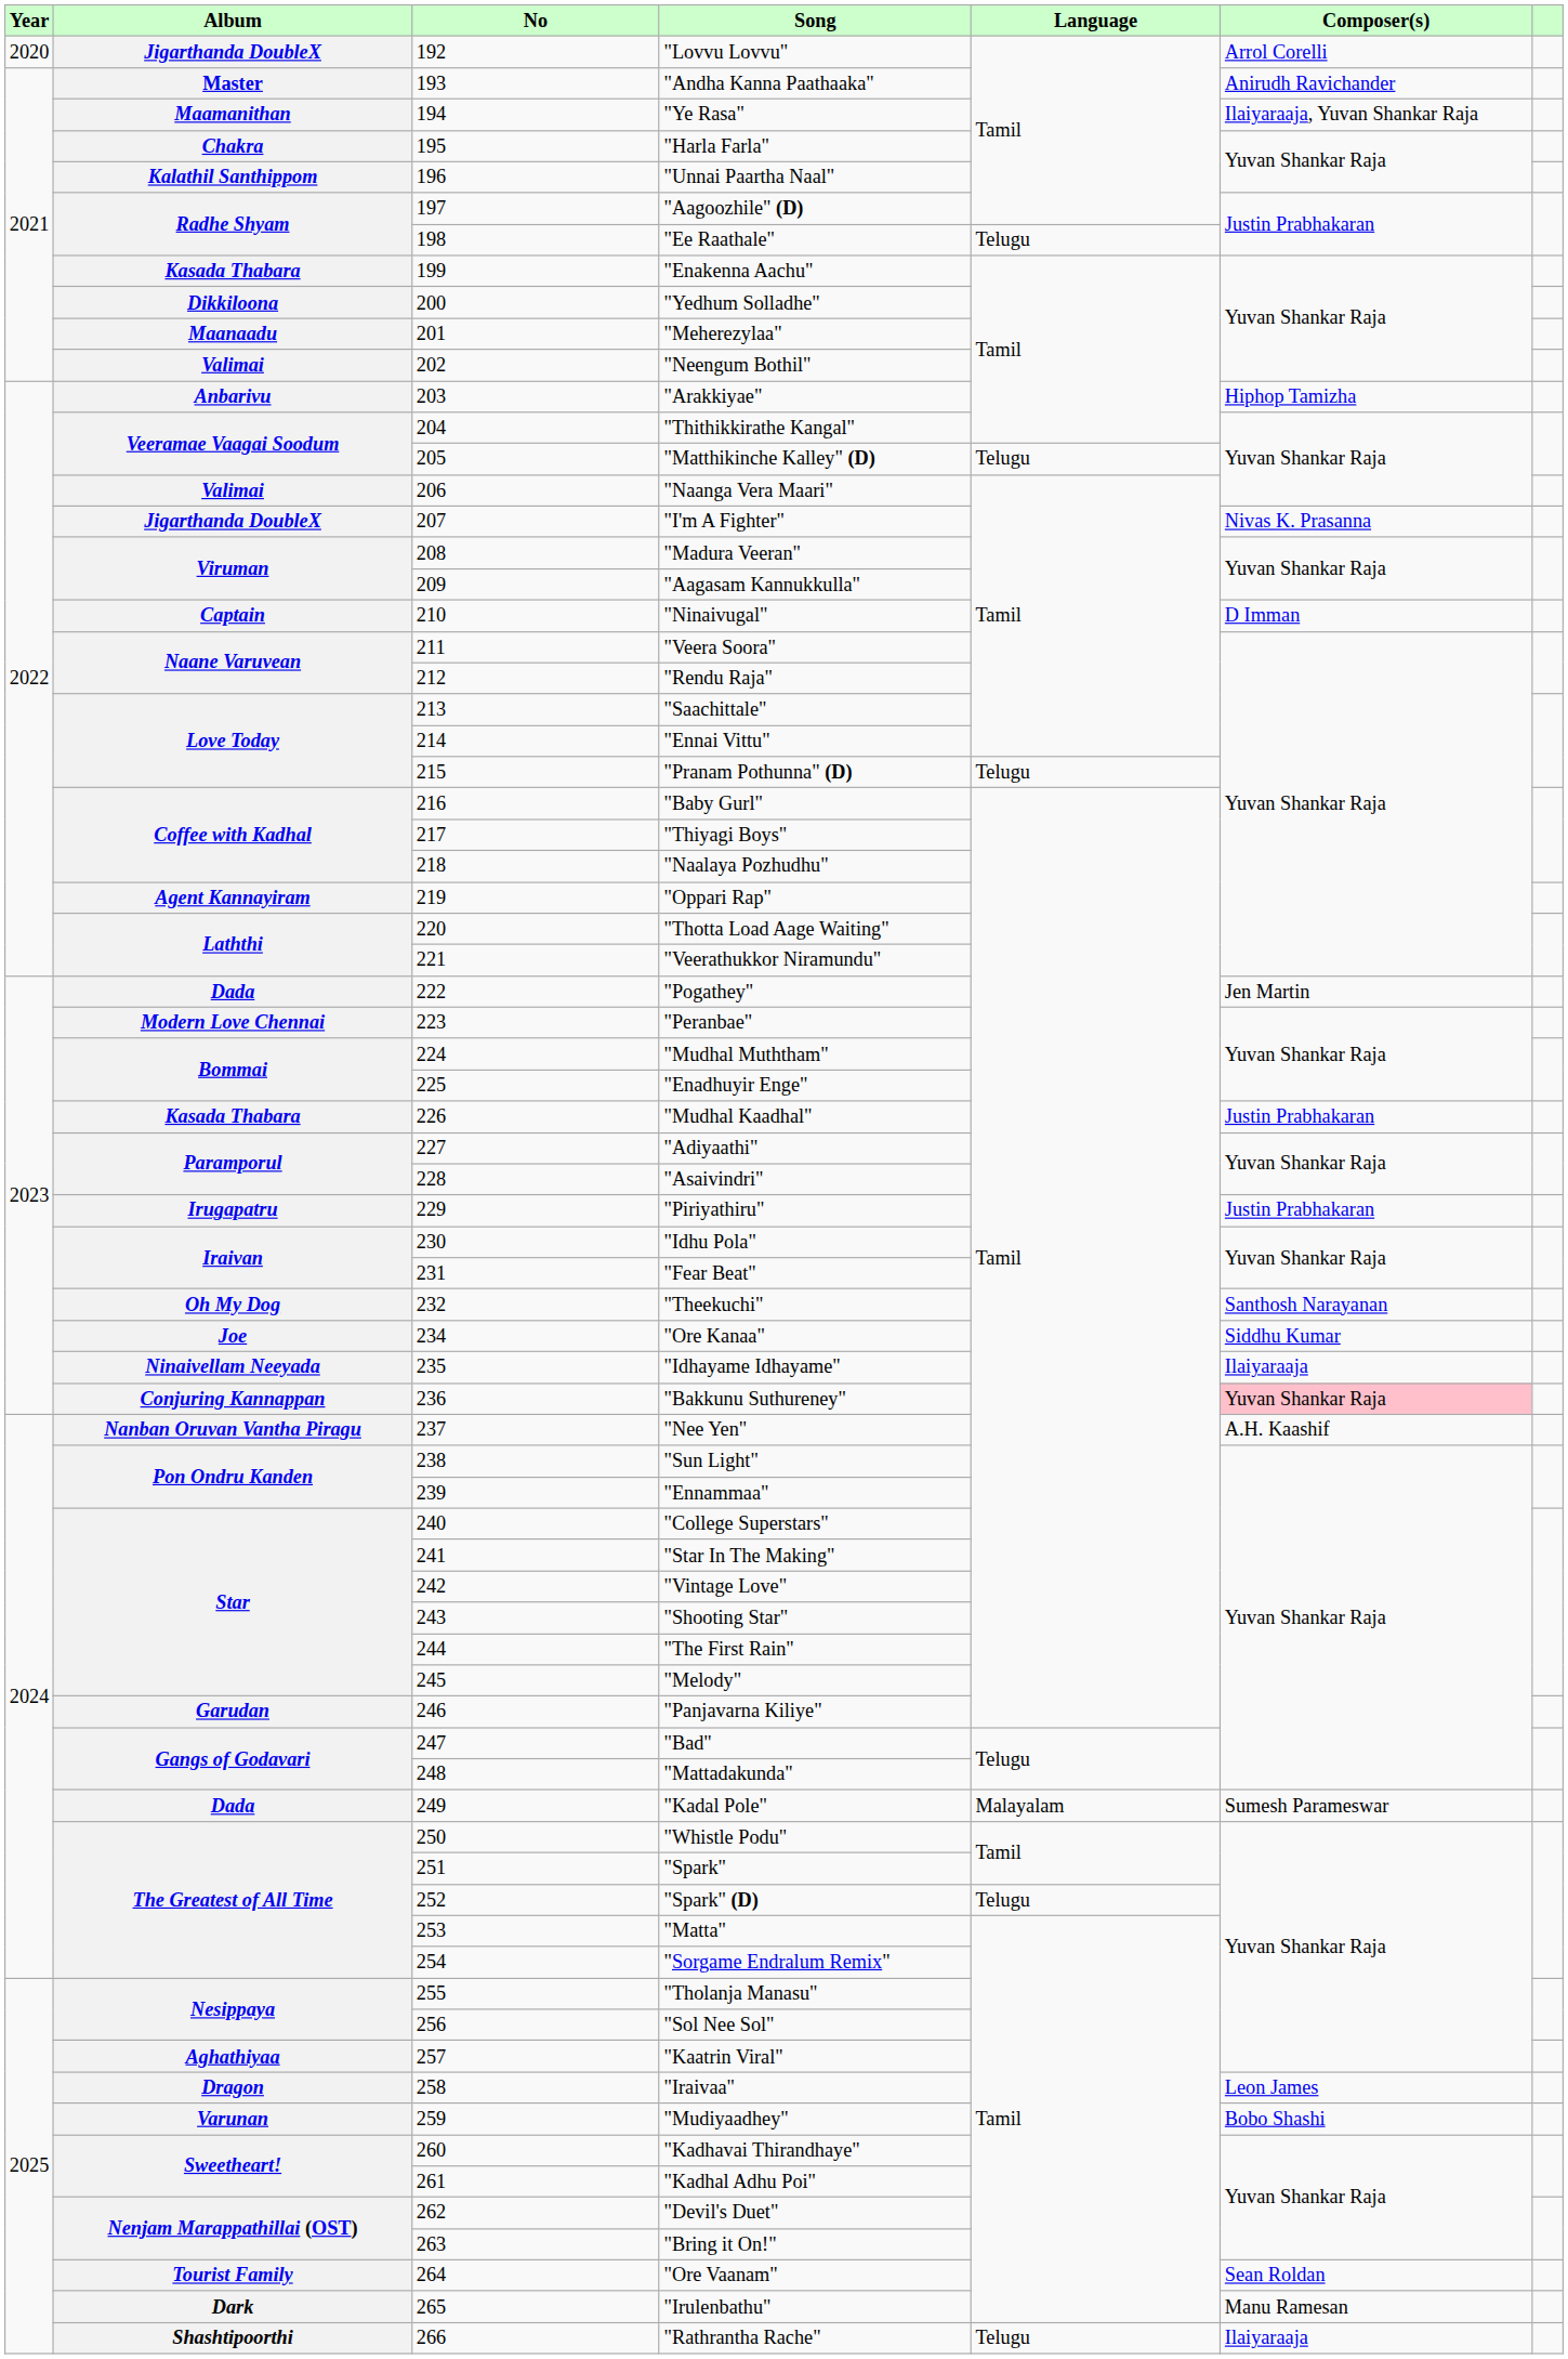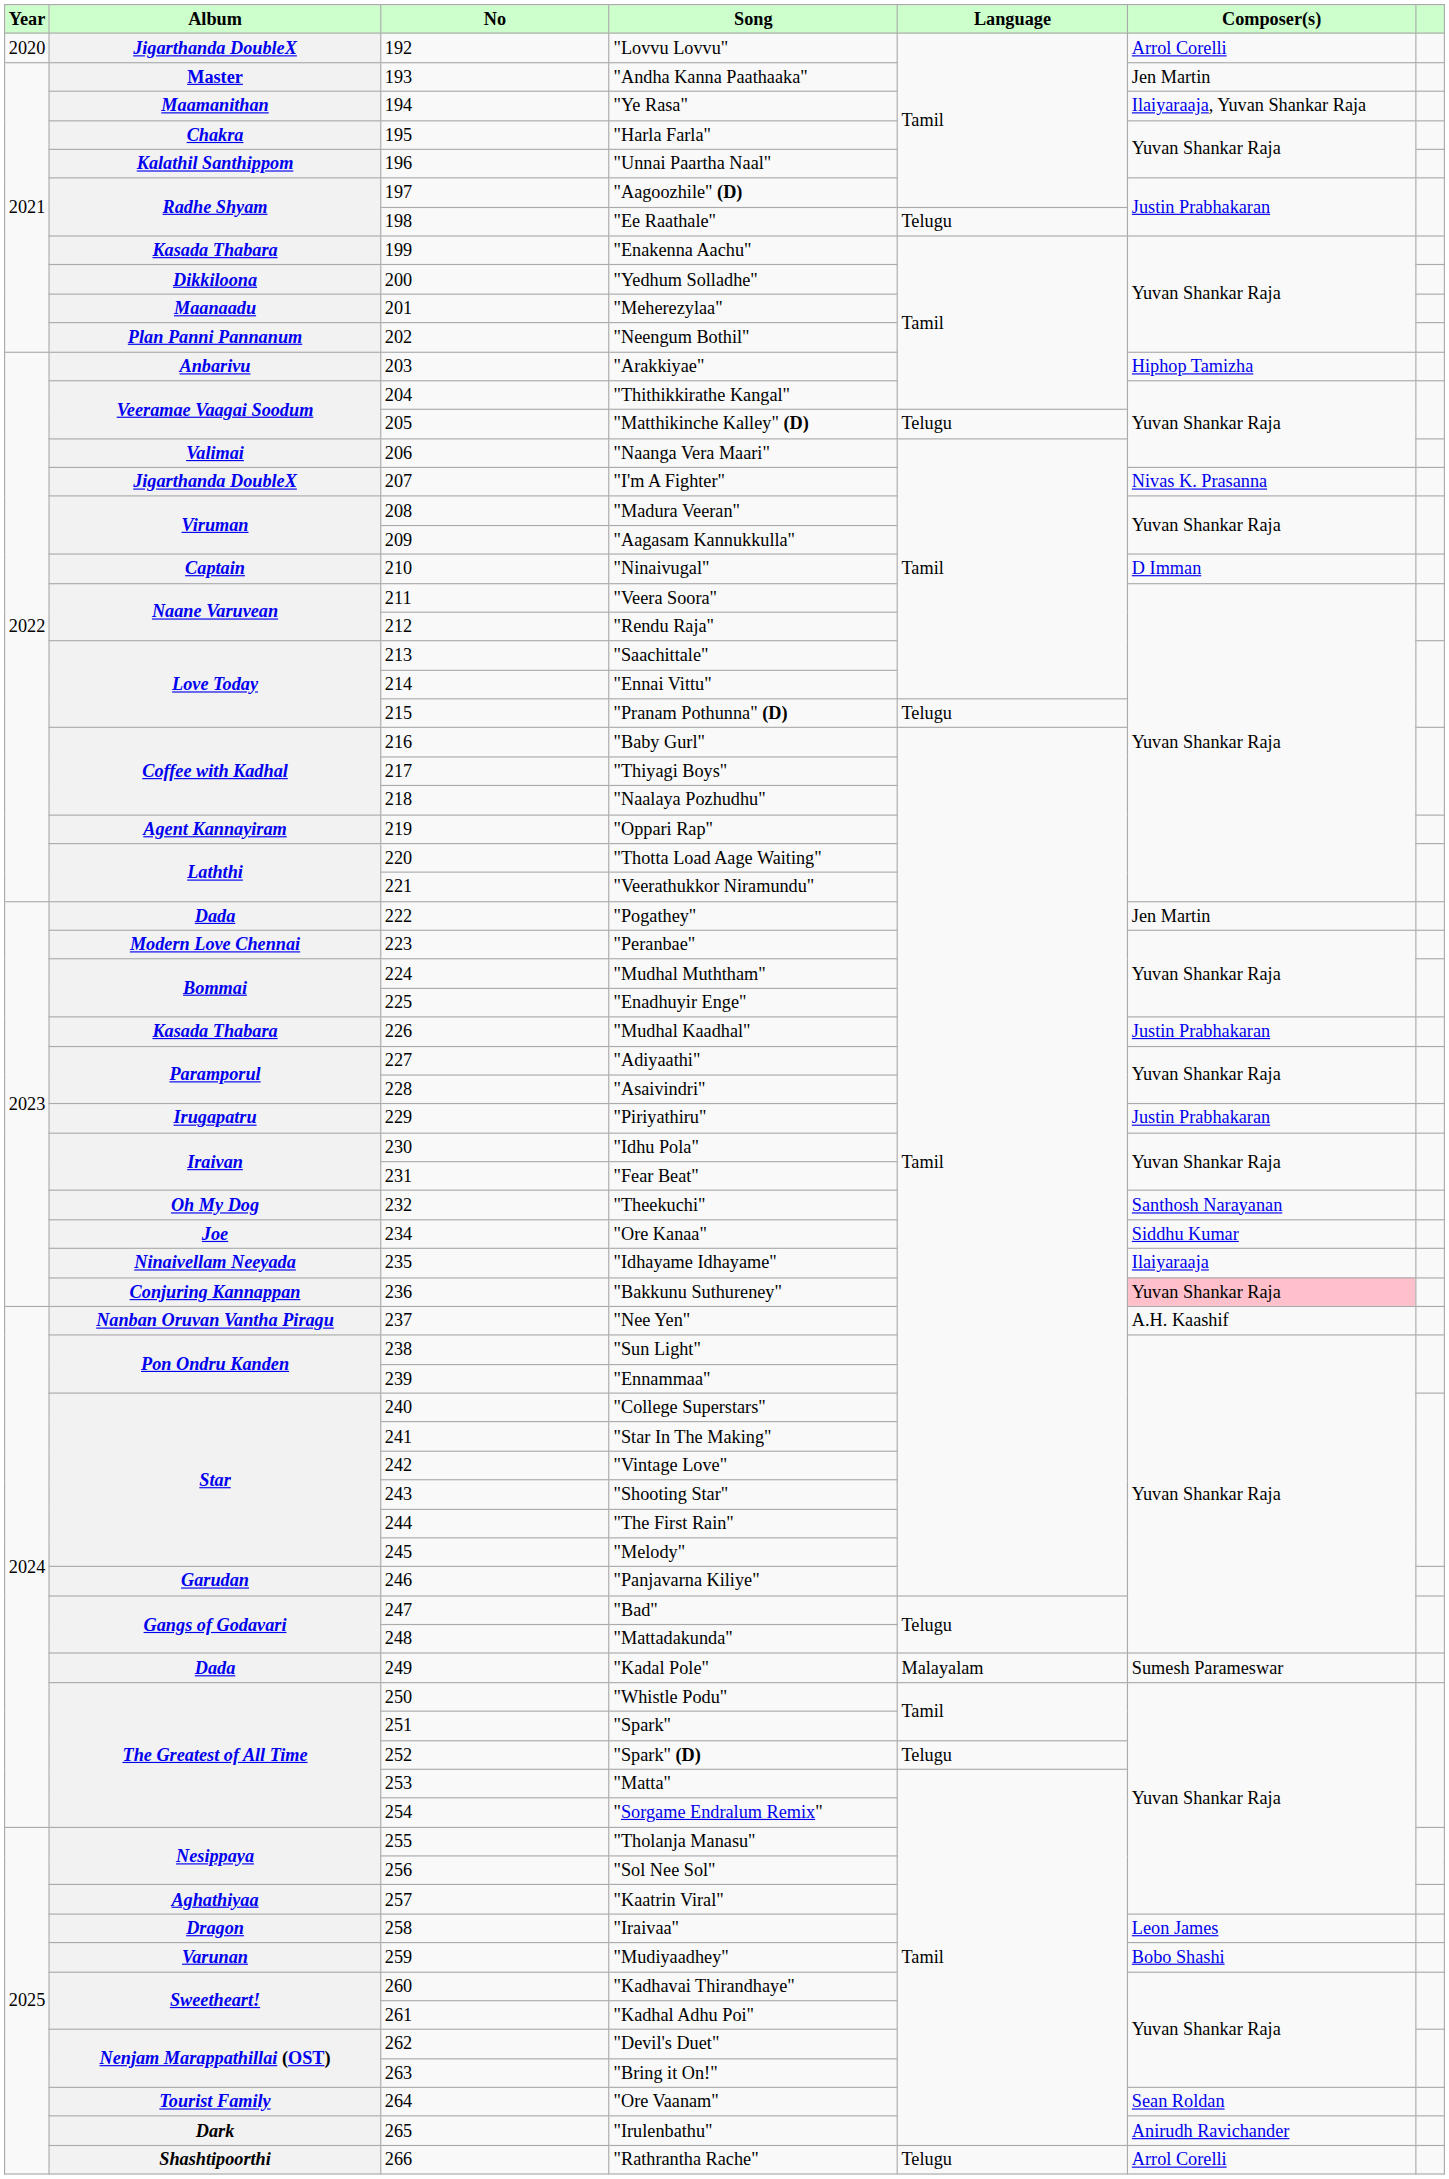"Andha Kanna Paathaaka" | Composer(s): Anirudh Ravichander -> Jen Martin
"Neengum Bothil" | Album: Valimai -> Plan Panni Pannanum
"Irulenbathu" | Composer(s): Manu Ramesan -> Anirudh Ravichander
"Rathrantha Rache" | Composer(s): Ilaiyaraaja -> Arrol Corelli
